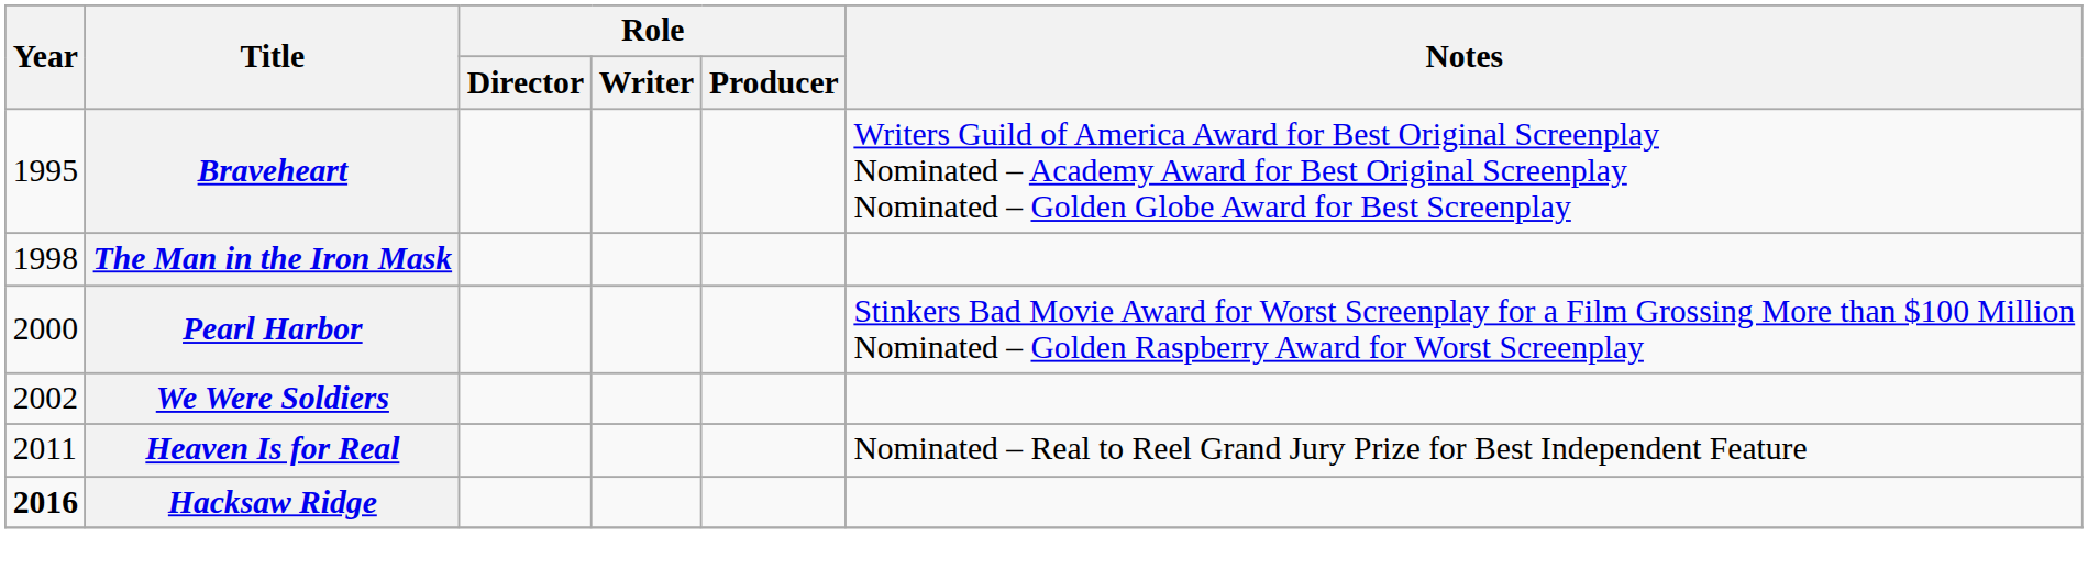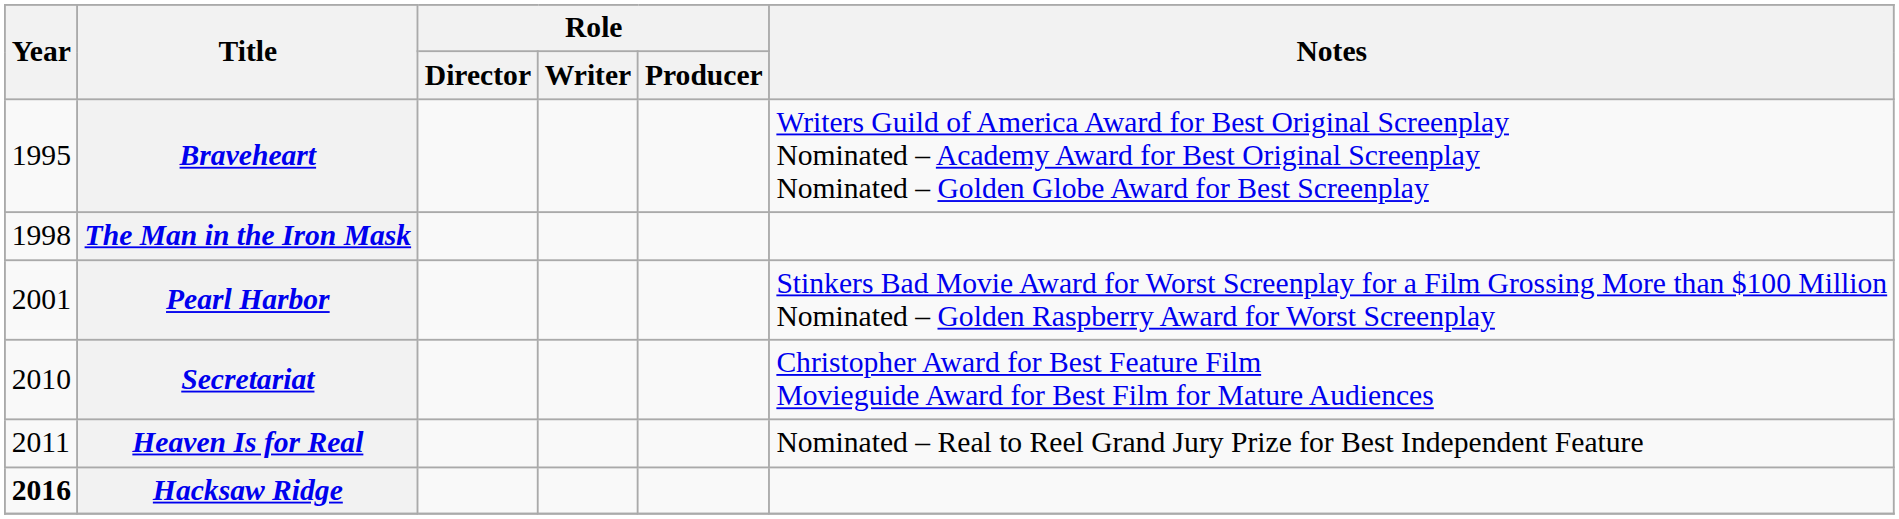Pearl Harbor | Year: 2000 -> 2001
- row: 2002 | We Were Soldiers
+ row: 2010 | Secretariat | Christopher Award for Best Feature Film Movieguide Award for Best Film for Mature Audiences
